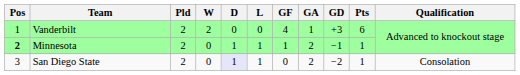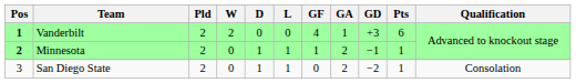Vanderbilt | Pos: normal -> bold
San Diego State | D: lavender background -> no background
